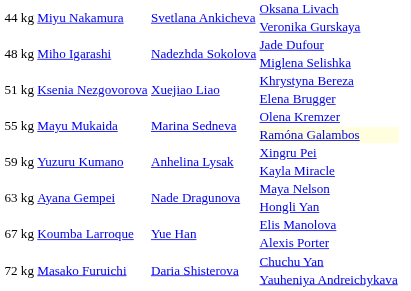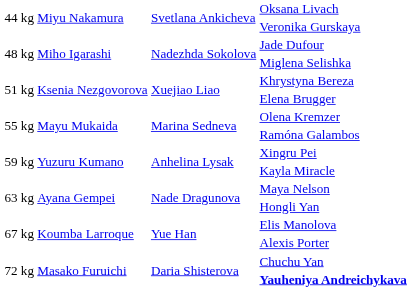Ramóna Galambos | column 4: lightyellow background -> no background
Yauheniya Andreichykava | column 4: normal -> bold
